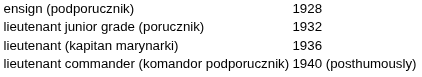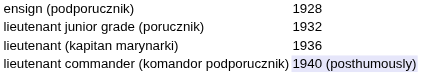lieutenant commander (komandor podporucznik) | column 2: no background -> lavender background
